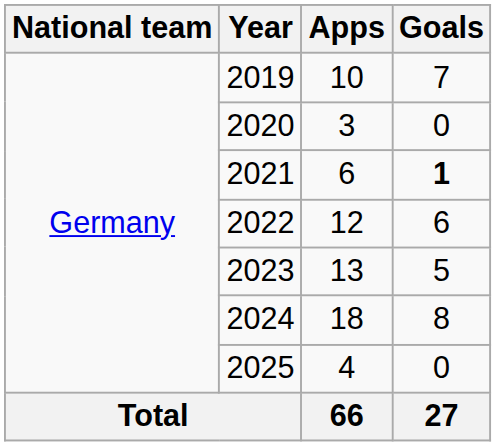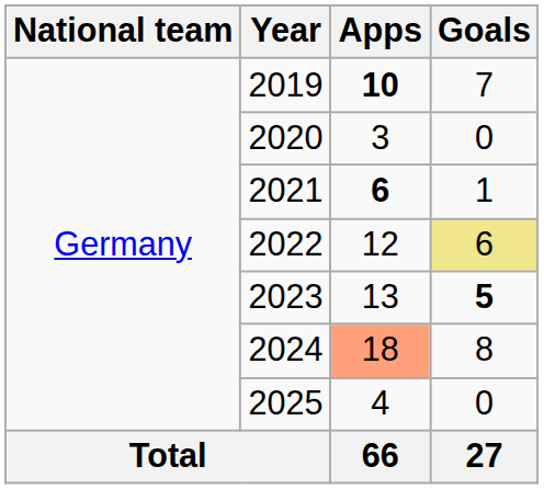2019 | Apps: normal -> bold
2021 | Apps: normal -> bold
2021 | Goals: bold -> normal
2022 | Goals: no background -> khaki background
2023 | Goals: normal -> bold
2024 | Apps: no background -> lightsalmon background
